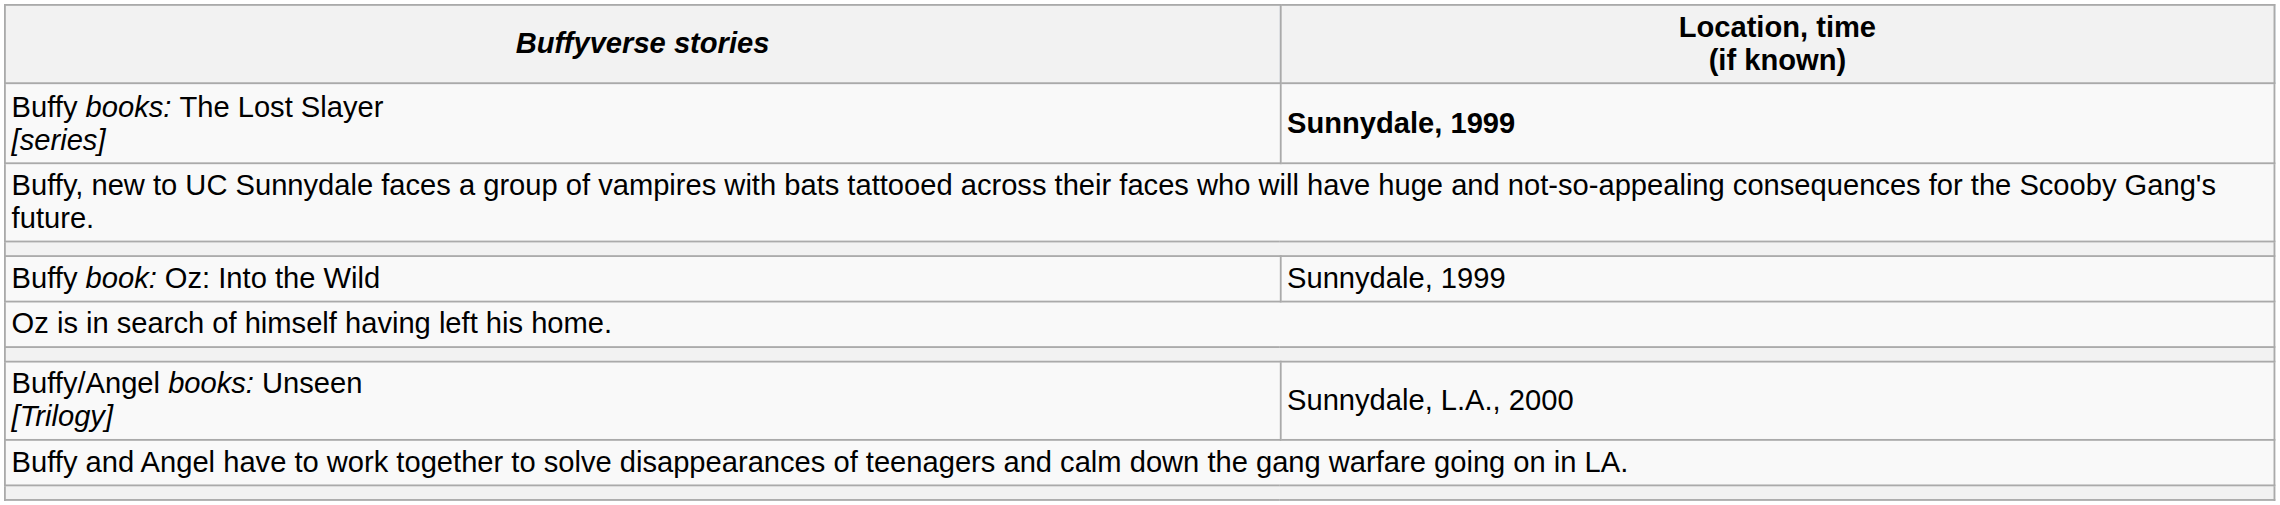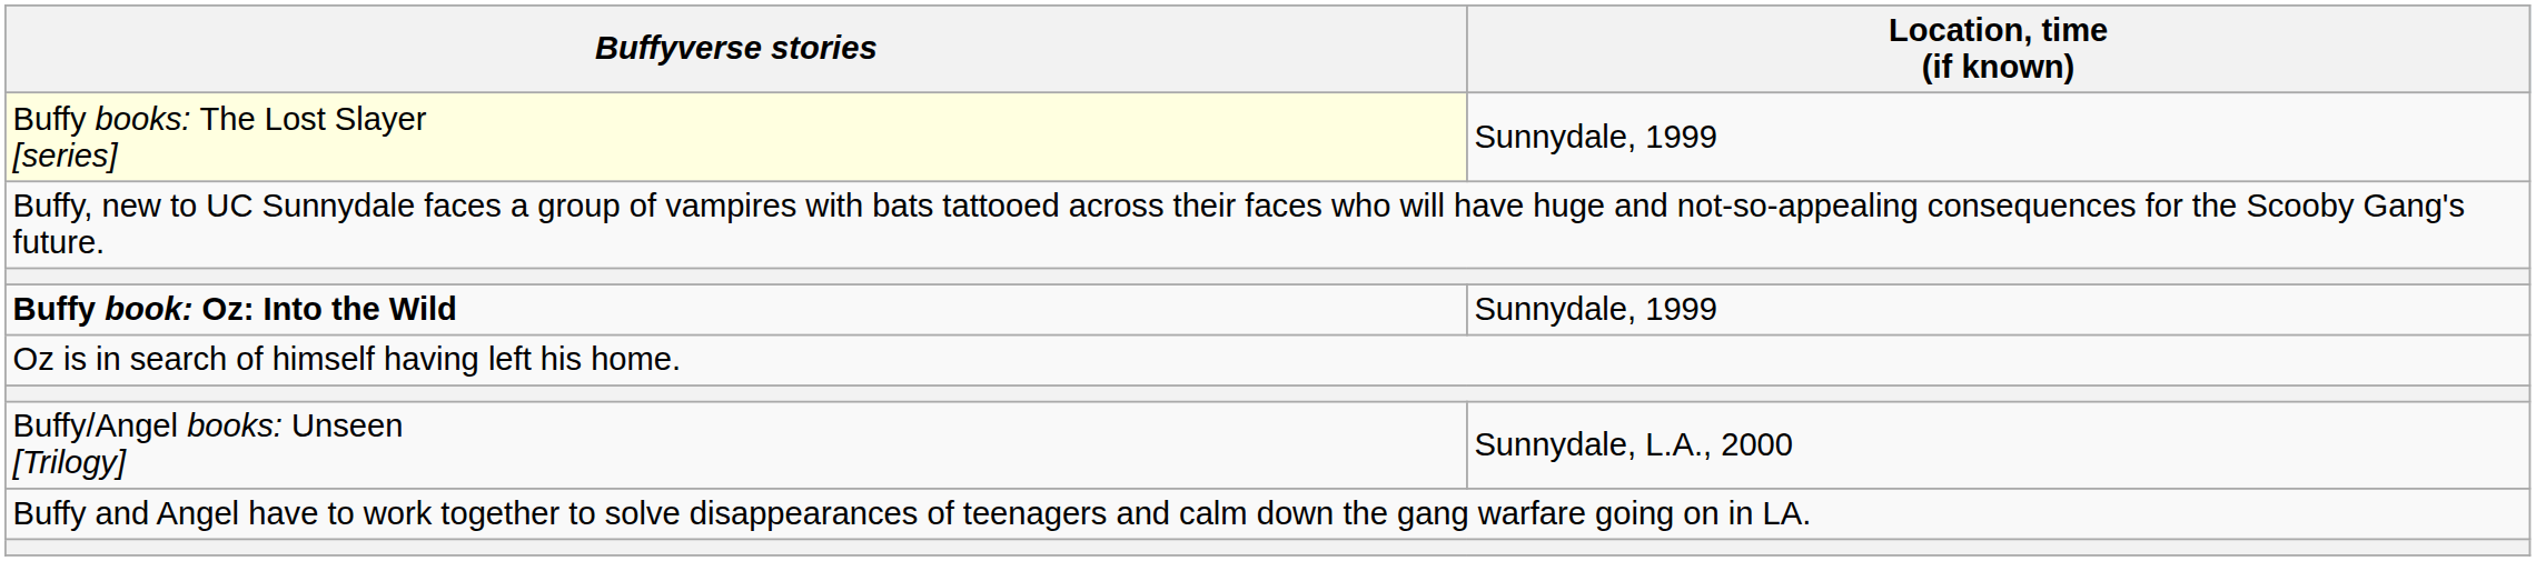Buffy books: The Lost Slayer [series] | Buffyverse stories: no background -> lightyellow background
Buffy books: The Lost Slayer [series] | Location, time (if known): bold -> normal
Buffy book: Oz: Into the Wild | Buffyverse stories: normal -> bold
